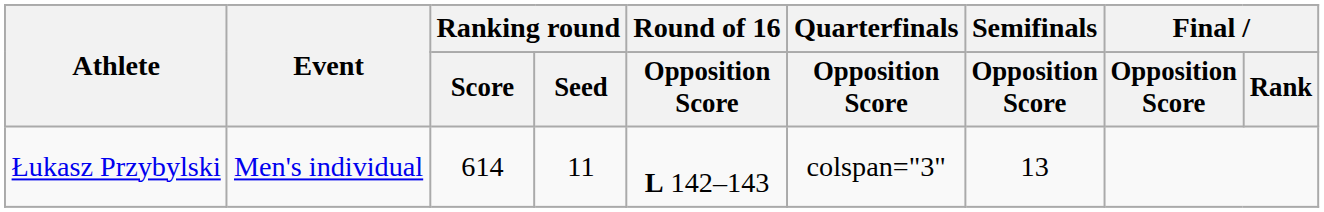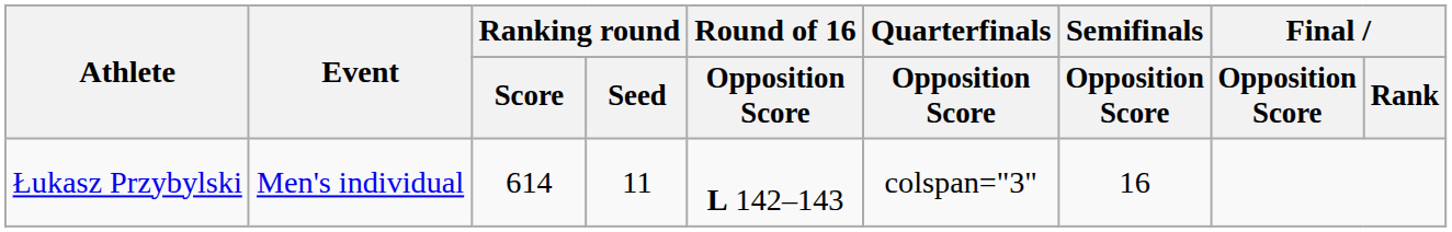Łukasz Przybylski | Semifinals / Opposition Score: 13 -> 16
